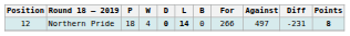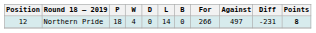Northern Pride | D: bold -> normal
Northern Pride | L: bold -> normal
